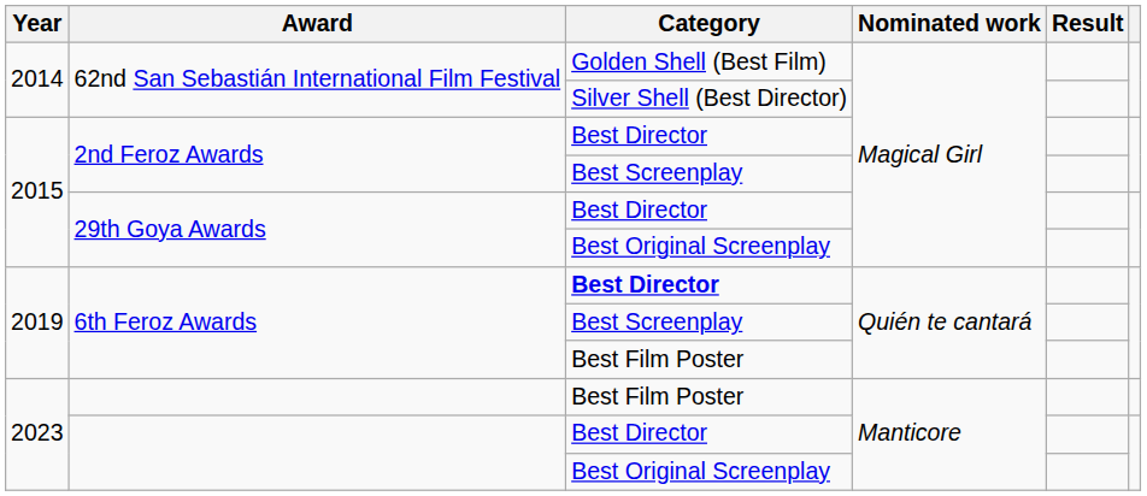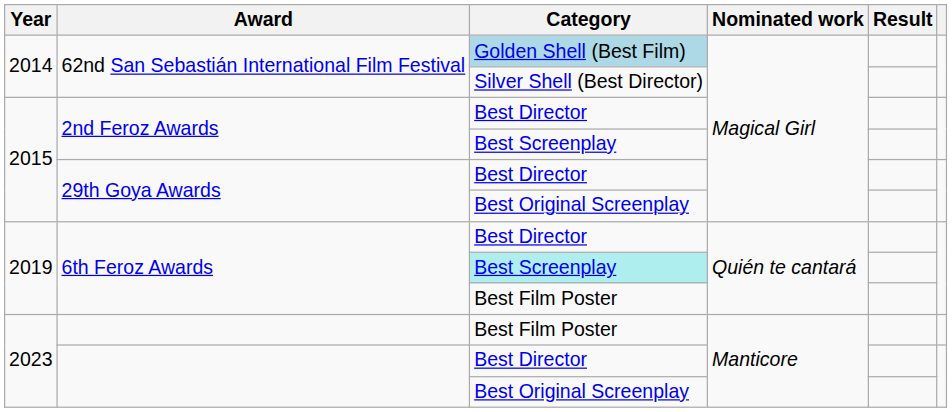Golden Shell (Best Film) | Category: no background -> lightblue background
6th Feroz Awards / Best Director | Category: bold -> normal
6th Feroz Awards / Best Screenplay | Category: no background -> paleturquoise background
